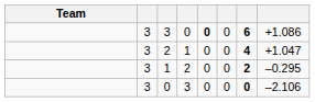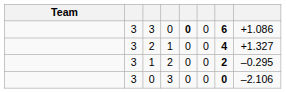row 3 | column 8: +1.047 -> +1.327
